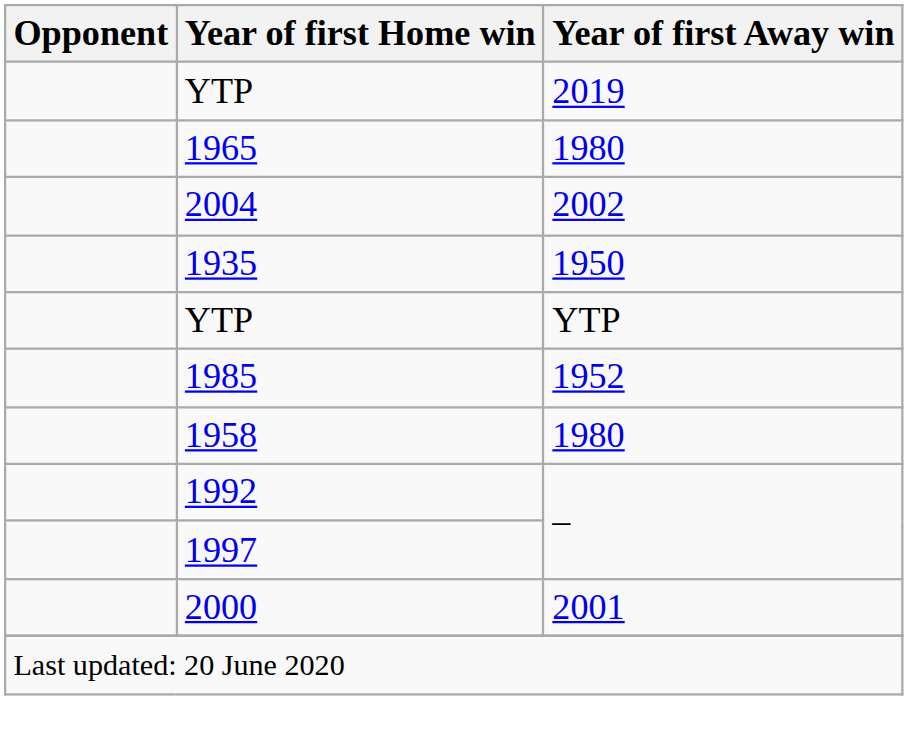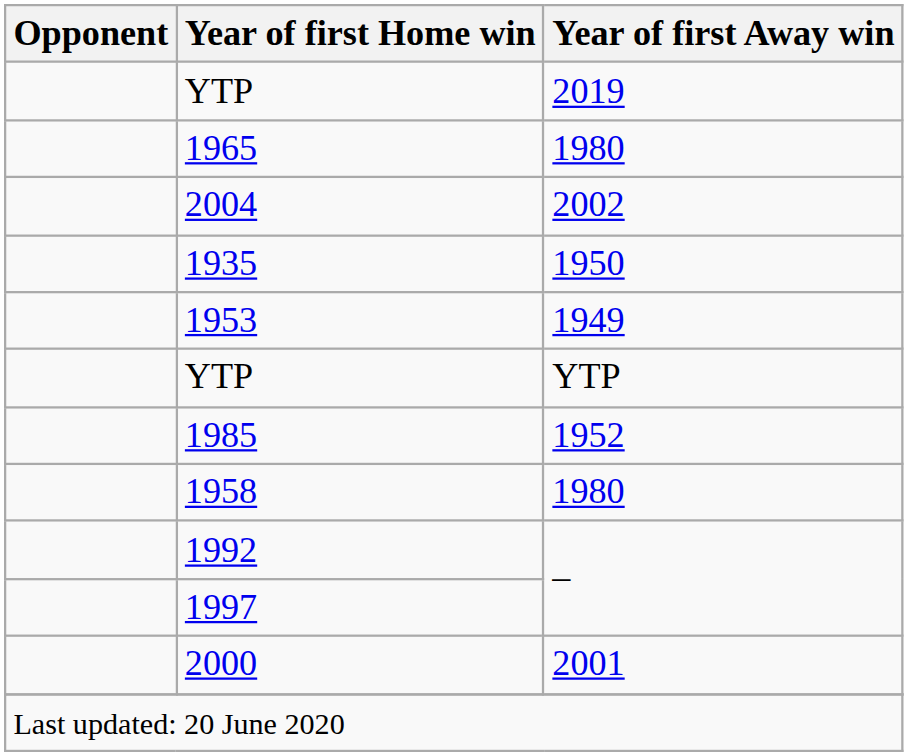+ row: 1953 | 1949
